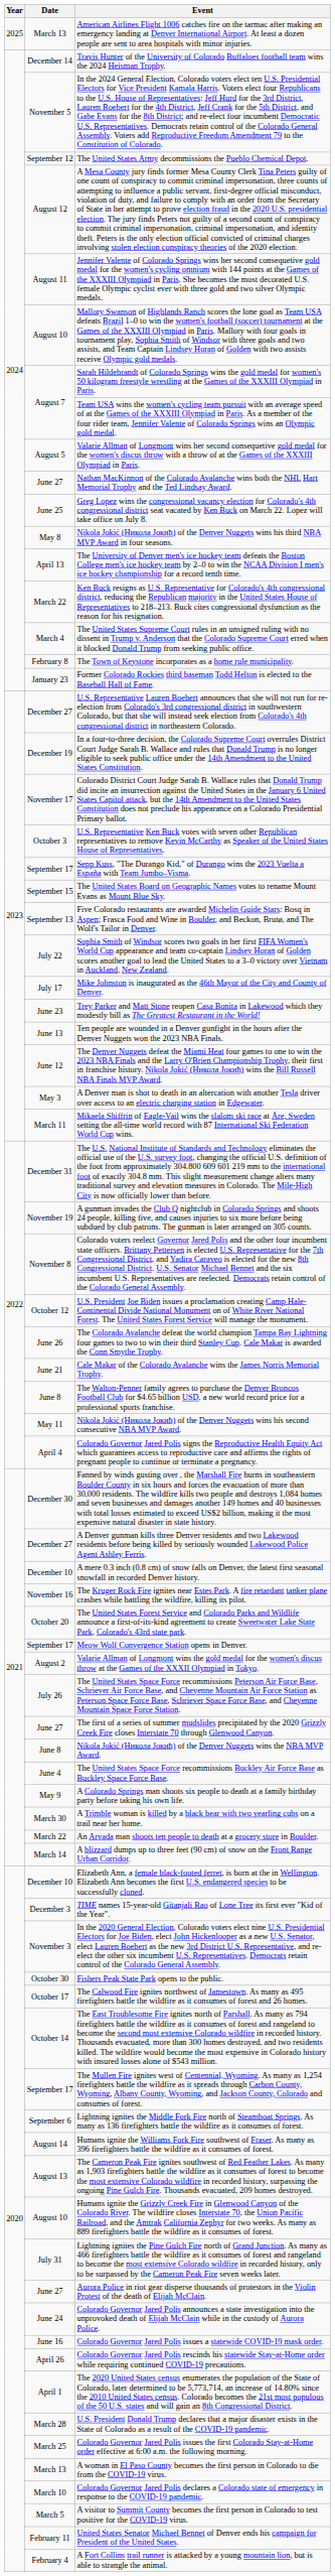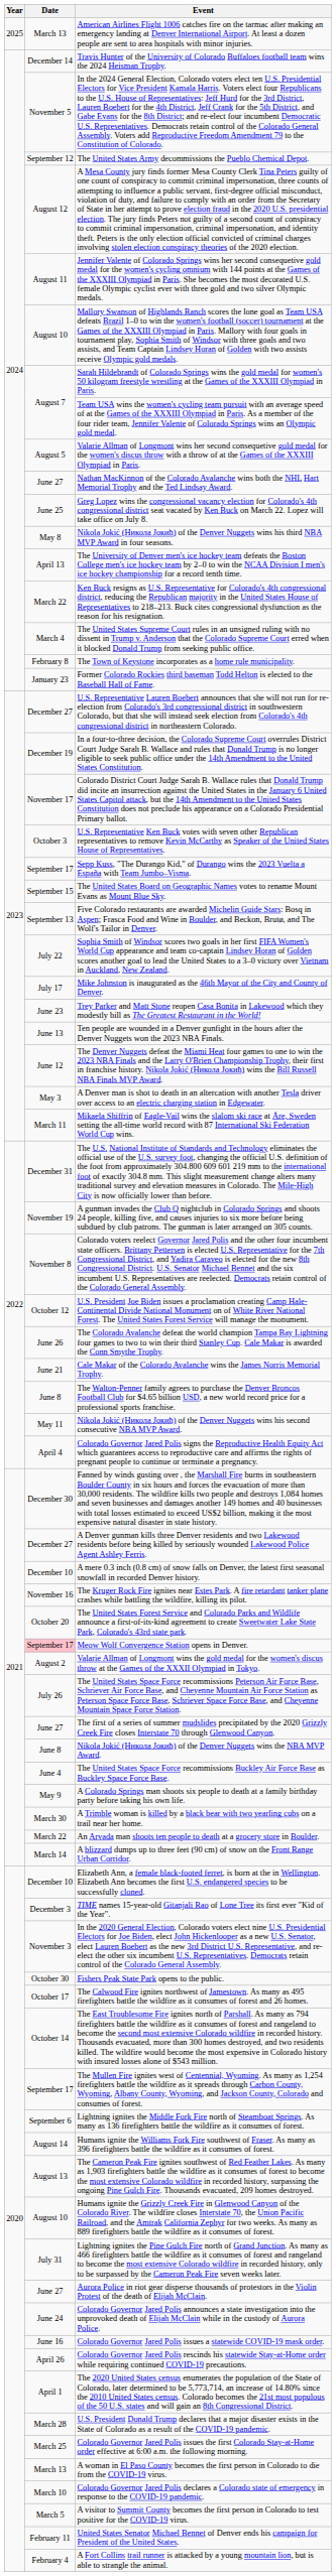Meow Wolf Convergence Station opens in Denver. | Date: no background -> pink background
